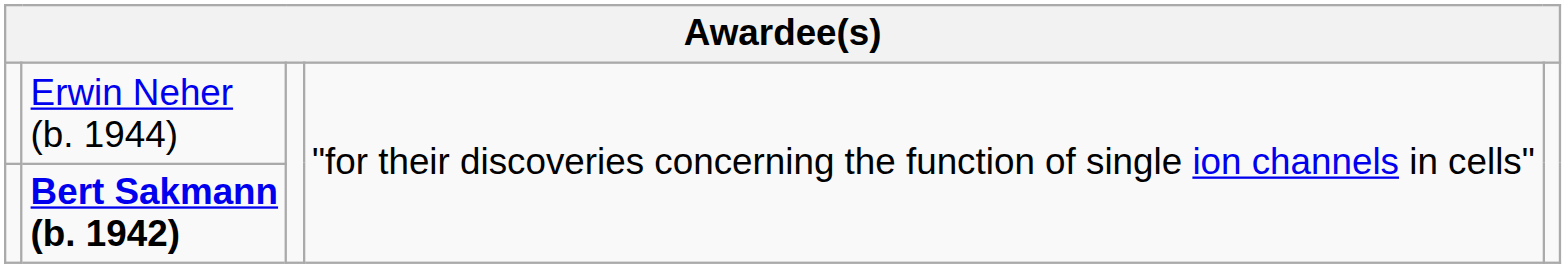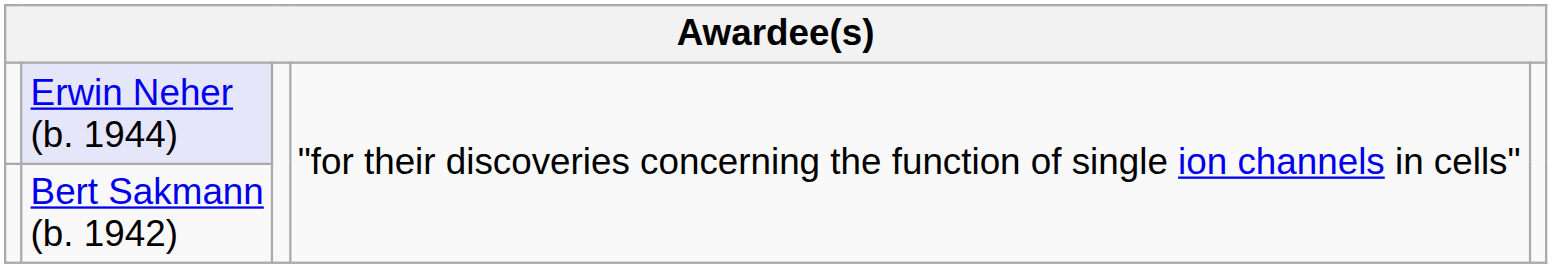Erwin Neher (b. 1944) | column 2: no background -> lavender background
Bert Sakmann (b. 1942) | column 2: bold -> normal
